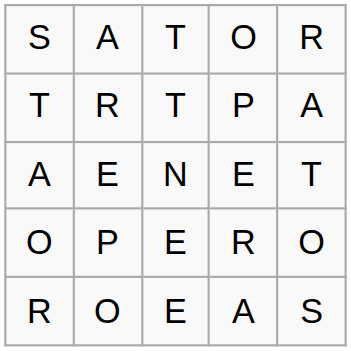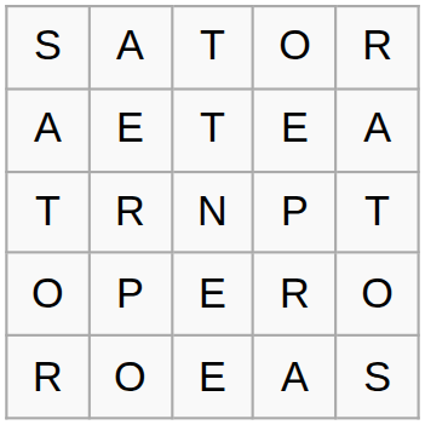row 2 | column 1: T -> A
row 2 | column 2: R -> E
row 2 | column 4: P -> E
row 3 | column 1: A -> T
row 3 | column 2: E -> R
row 3 | column 4: E -> P
